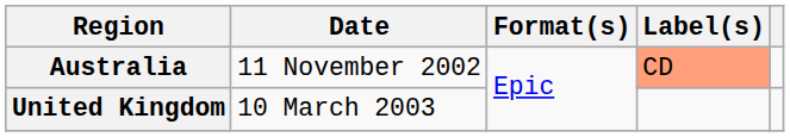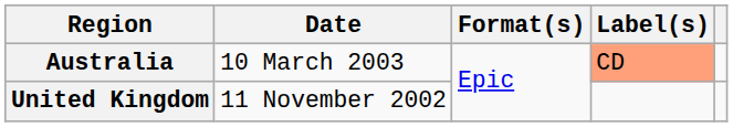Australia | Date: 11 November 2002 -> 10 March 2003
United Kingdom | Date: 10 March 2003 -> 11 November 2002
